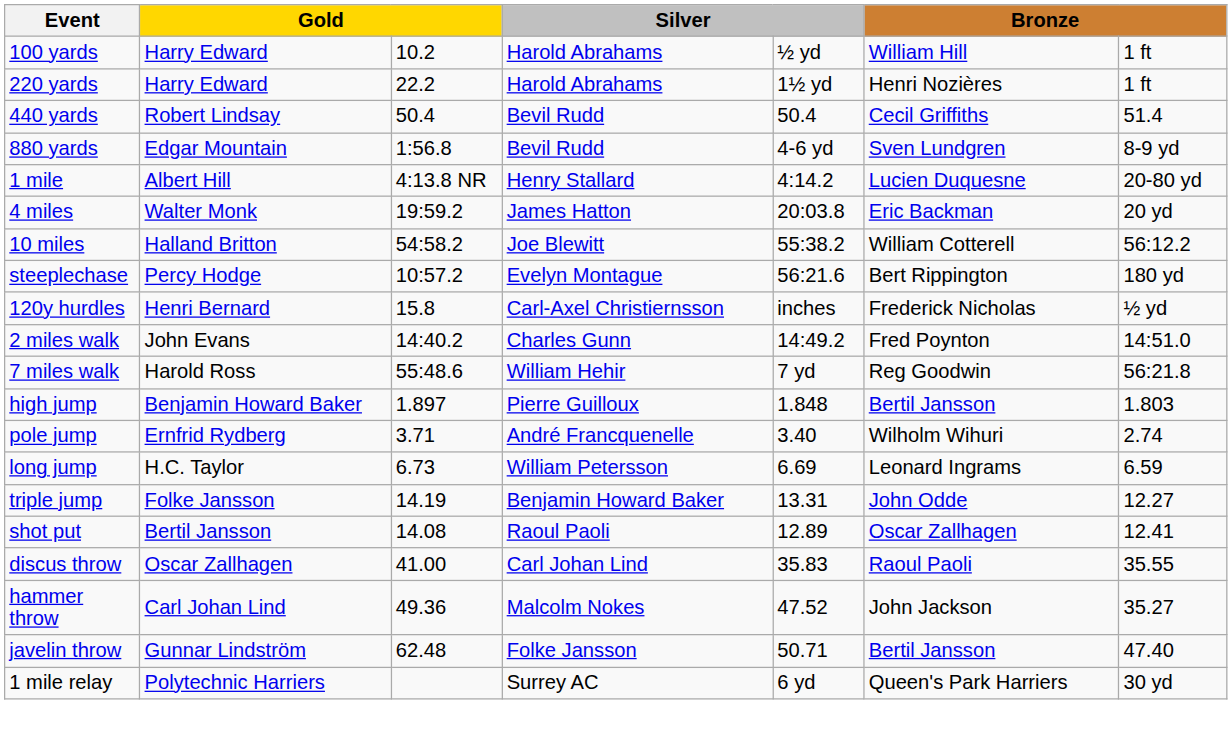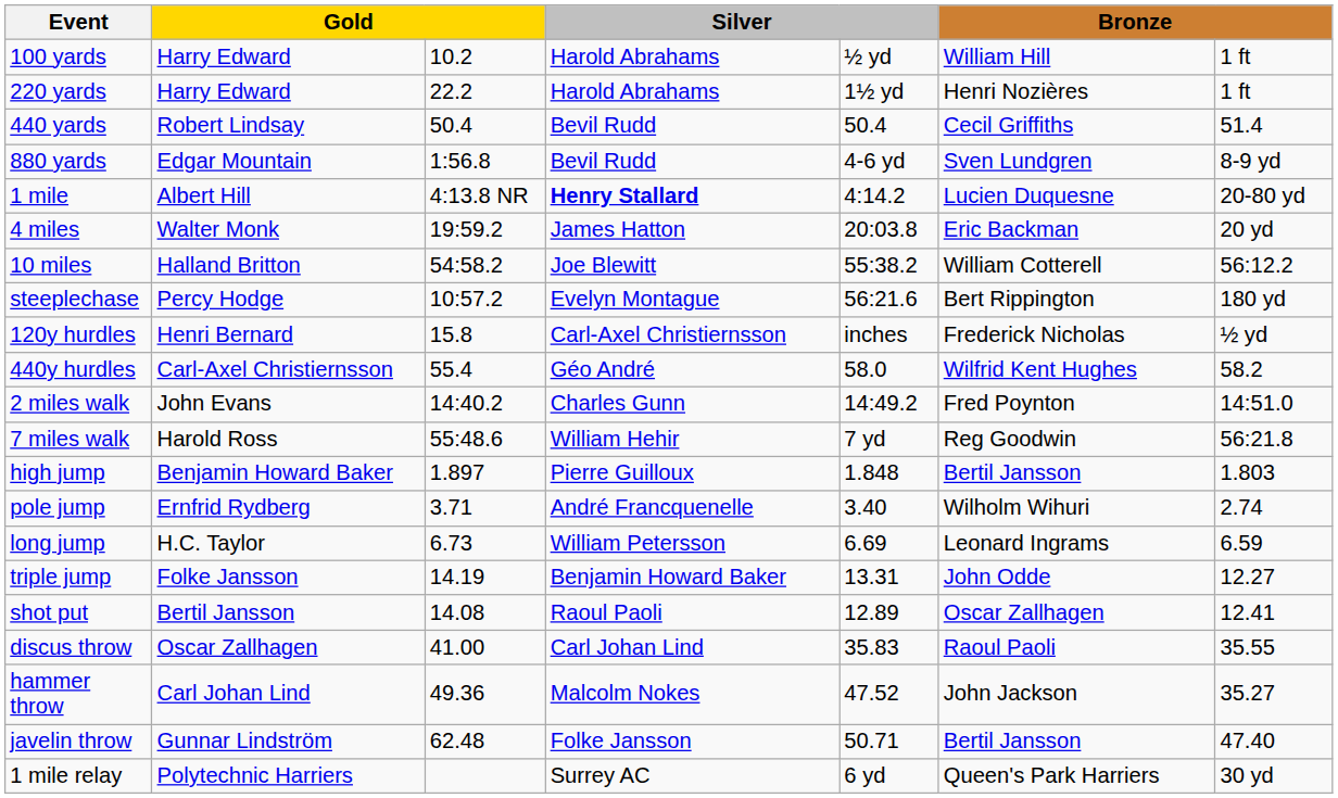1 mile | column 4: normal -> bold
+ row: 440y hurdles | Carl-Axel Christiernsson | 55.4 | Géo André | 58.0 | Wilfrid Kent Hughes | 58.2
